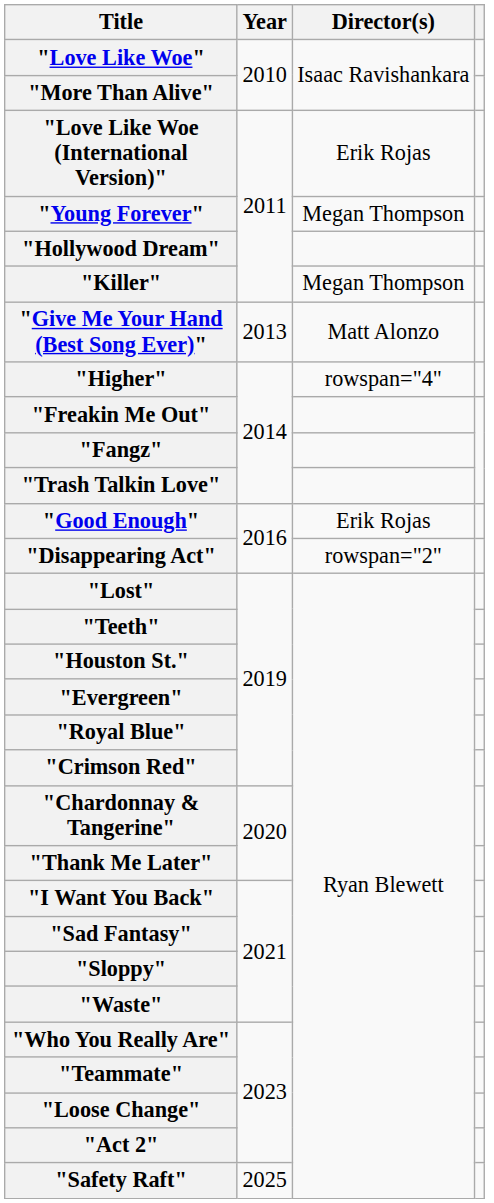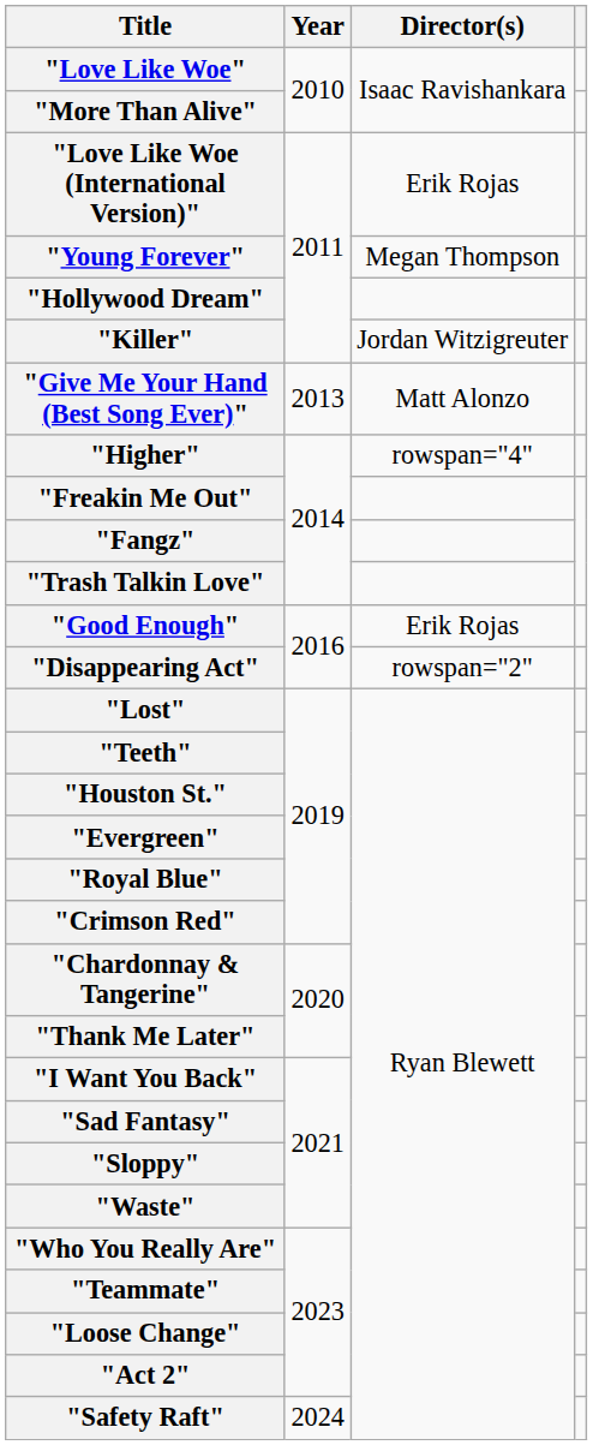"Killer" | Director(s): Megan Thompson -> Jordan Witzigreuter
"Safety Raft" | Year: 2025 -> 2024
